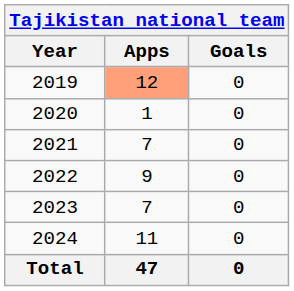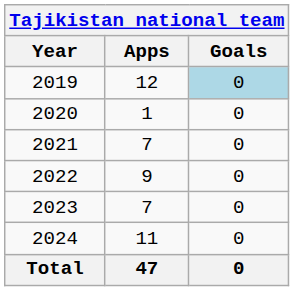2019 | Apps: lightsalmon background -> no background
2019 | Goals: no background -> lightblue background
